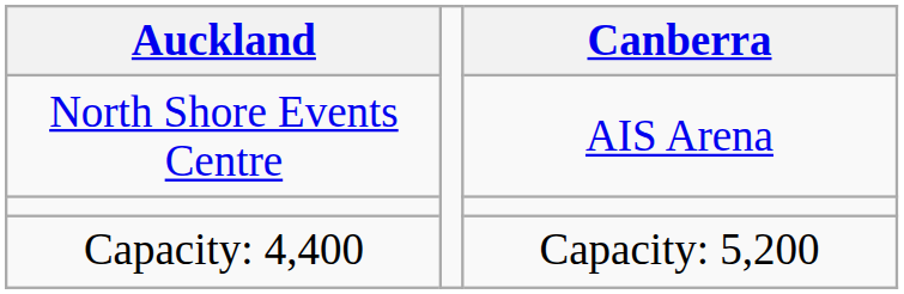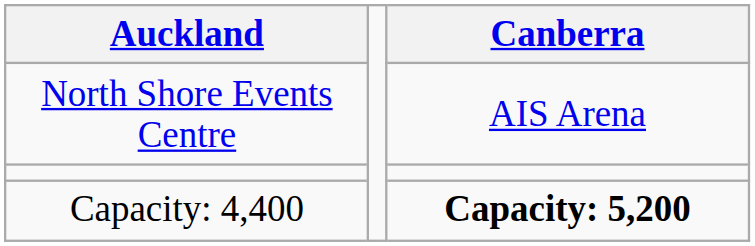Capacity: 4,400 | Canberra: normal -> bold
